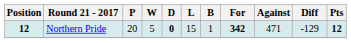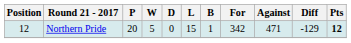Northern Pride | Position: bold -> normal
Northern Pride | D: bold -> normal
Northern Pride | For: bold -> normal
